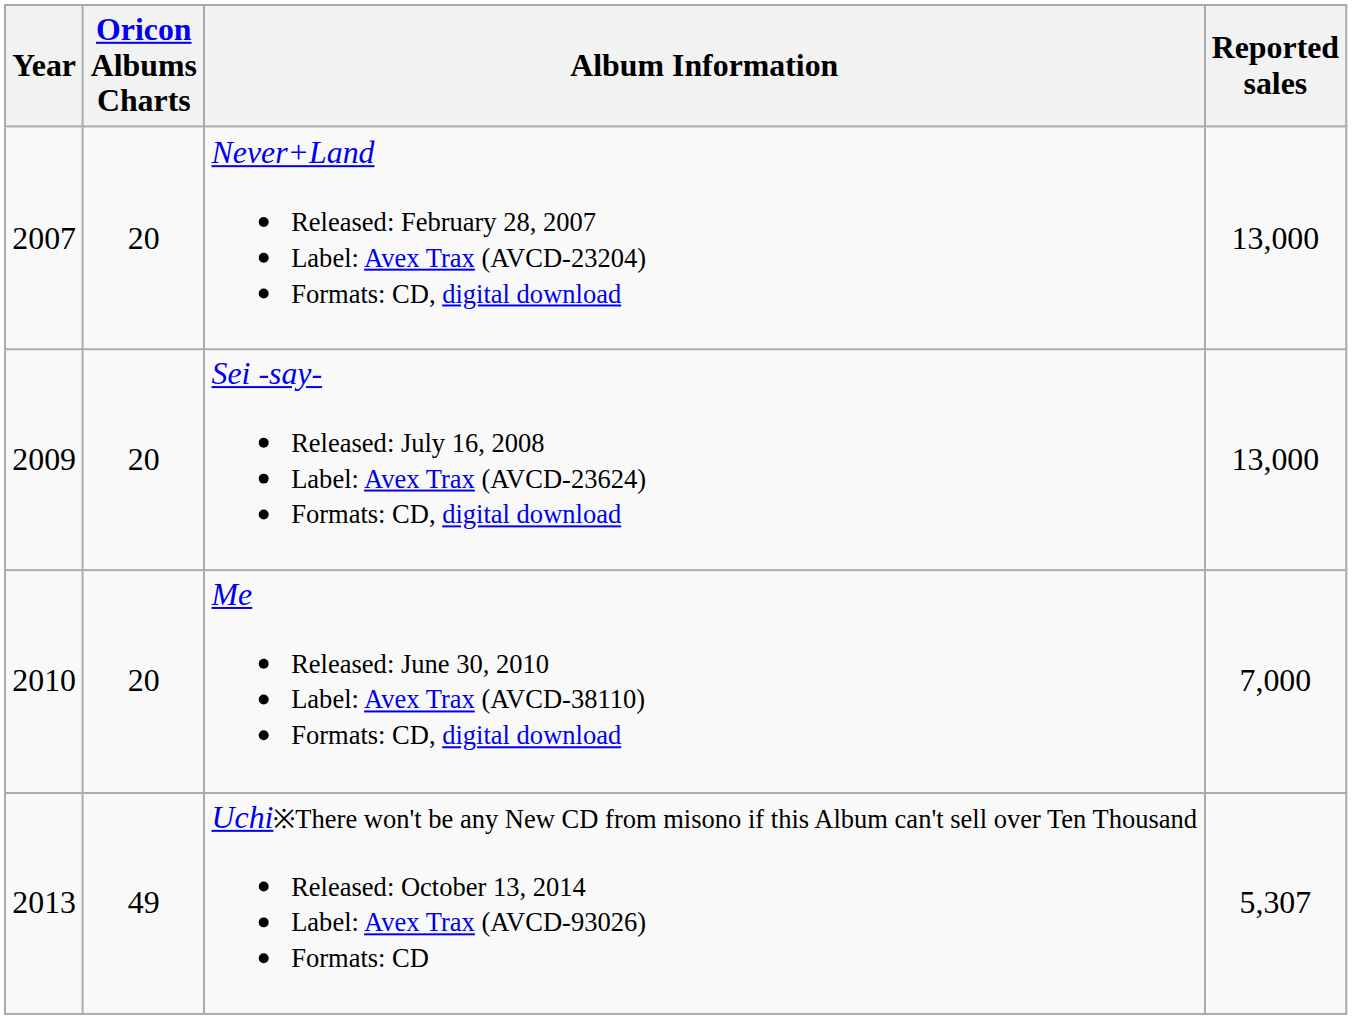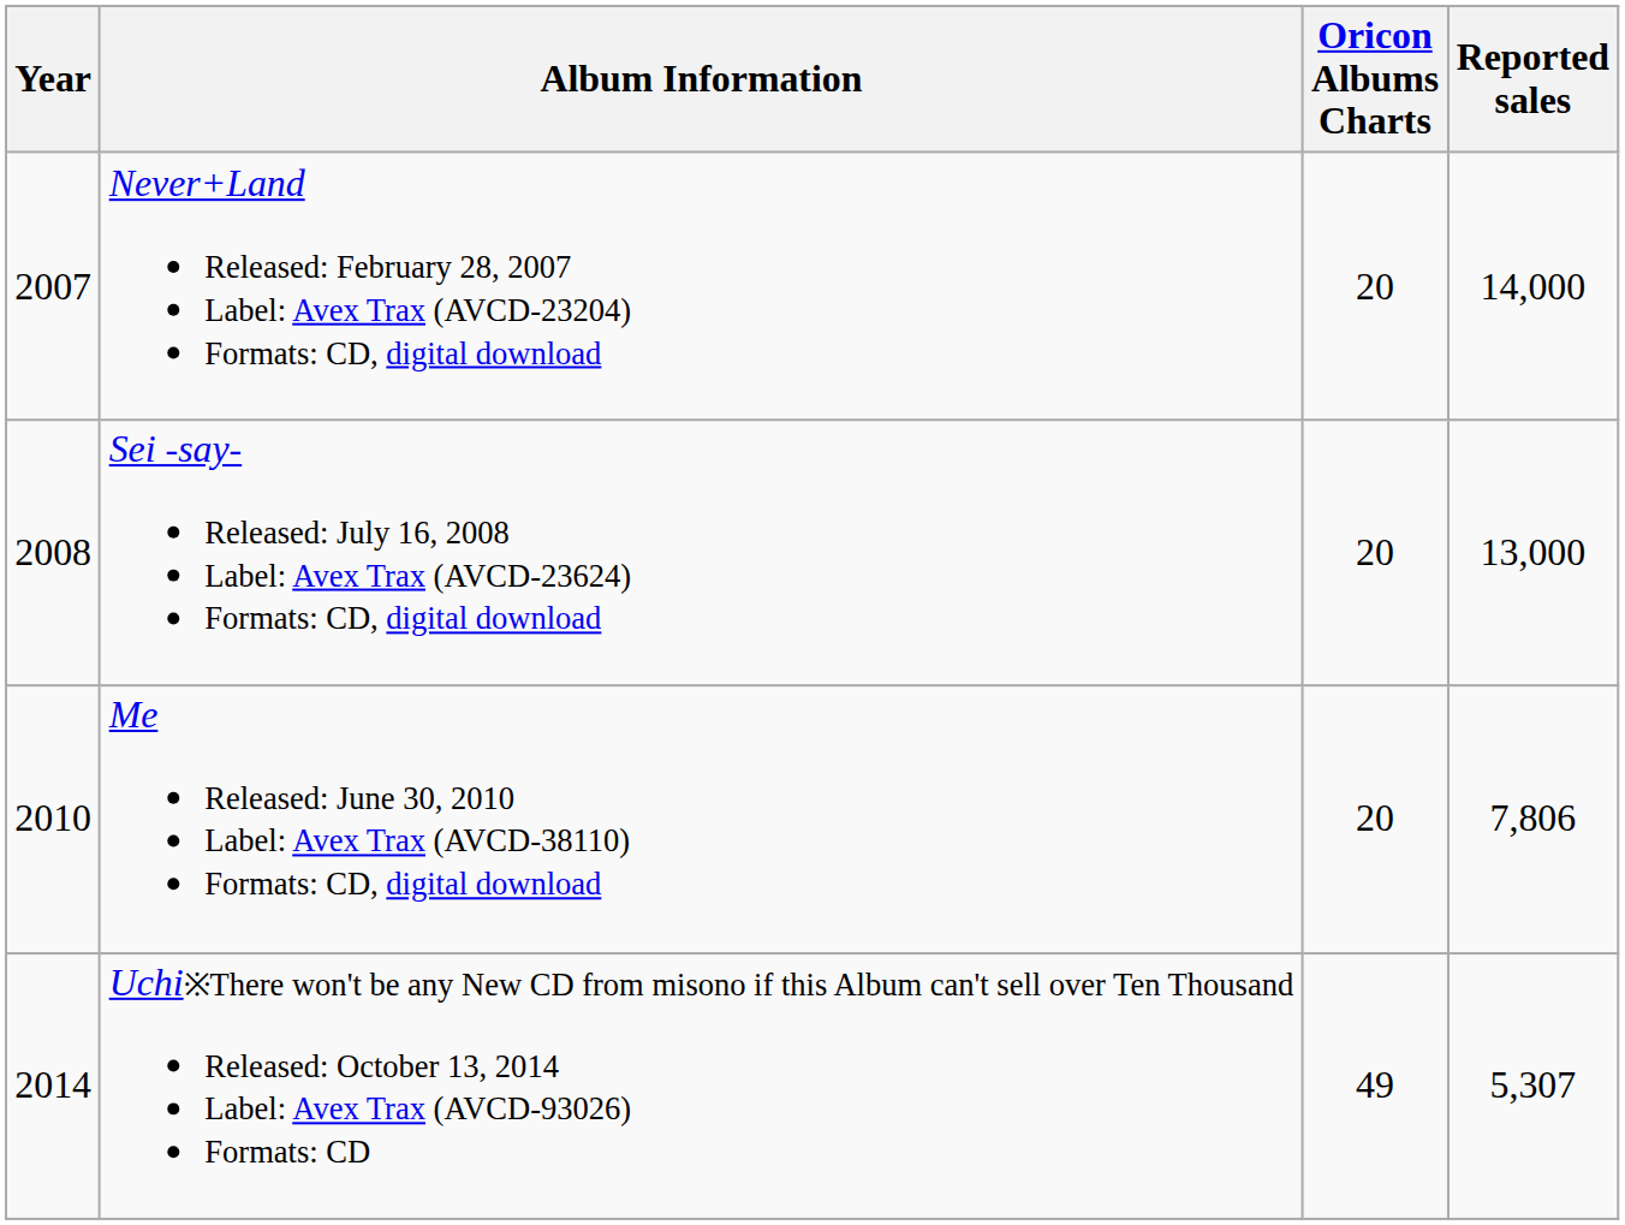columns swapped: Album Information <-> Oricon Albums Charts
row 2 | Reported sales: 13,000 -> 14,000
row 3 | Year: 2009 -> 2008
row 4 | Reported sales: 7,000 -> 7,806
row 5 | Year: 2013 -> 2014
